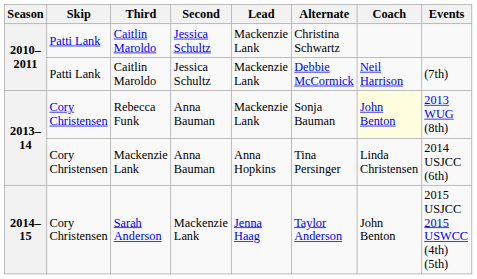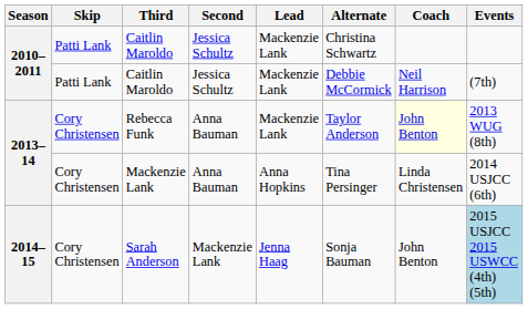Rebecca Funk | Alternate: Sonja Bauman -> Taylor Anderson
Sarah Anderson | Alternate: Taylor Anderson -> Sonja Bauman
Sarah Anderson | Events: no background -> lightblue background
